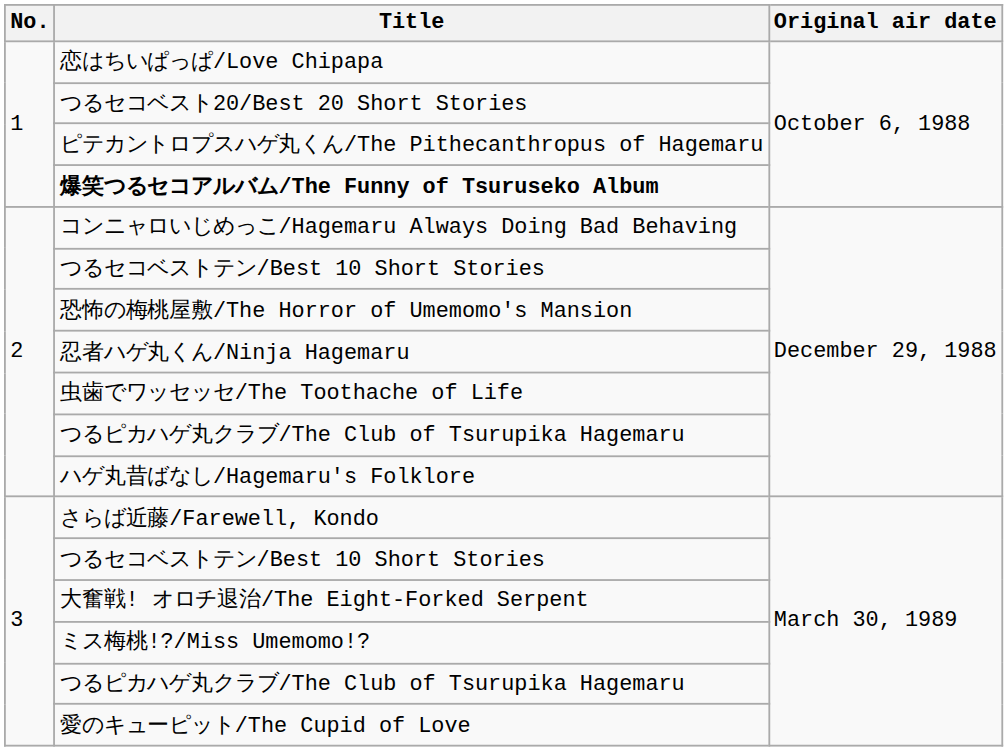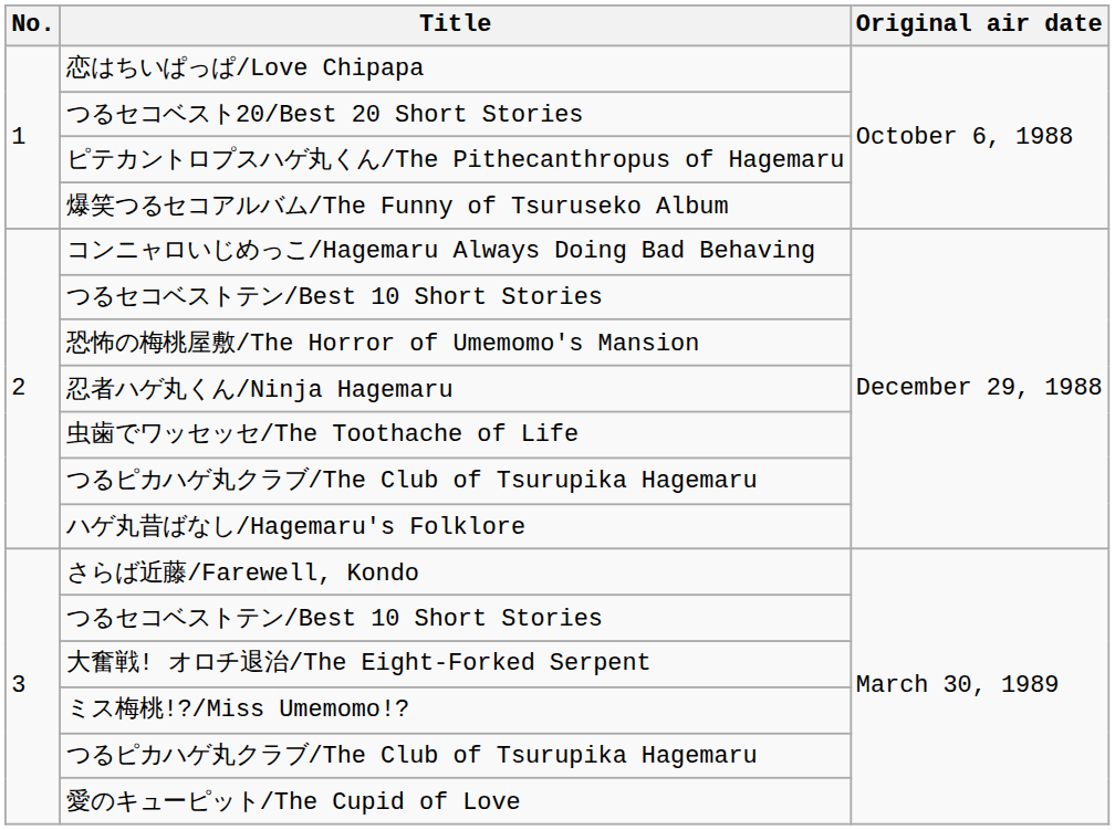爆笑つるセコアルバム/The Funny of Tsuruseko Album | Title: bold -> normal
